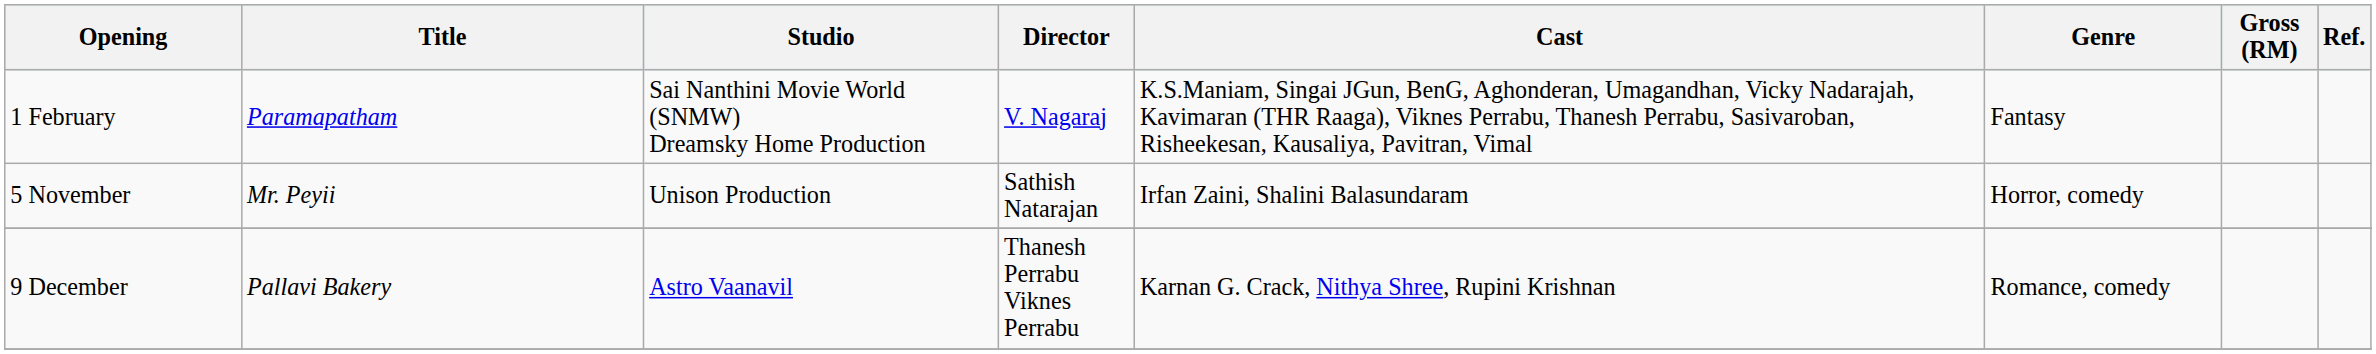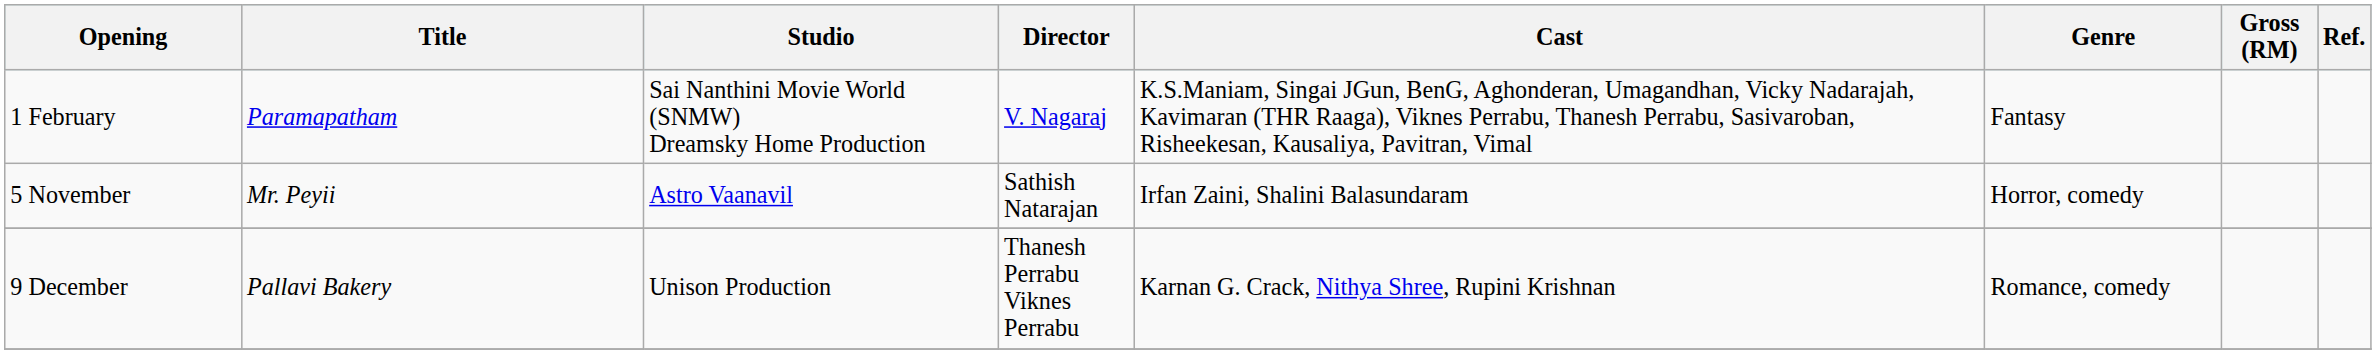5 November | Studio: Unison Production -> Astro Vaanavil
9 December | Studio: Astro Vaanavil -> Unison Production
